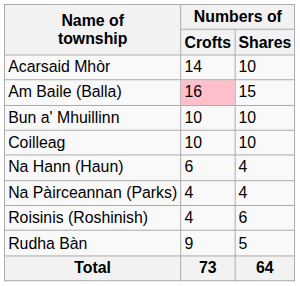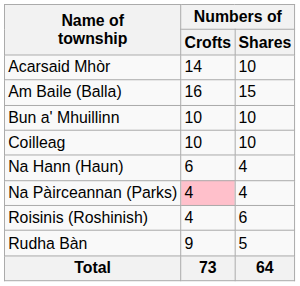Am Baile (Balla) | Numbers of / Crofts: pink background -> no background
Na Pàirceannan (Parks) | Numbers of / Crofts: no background -> pink background
